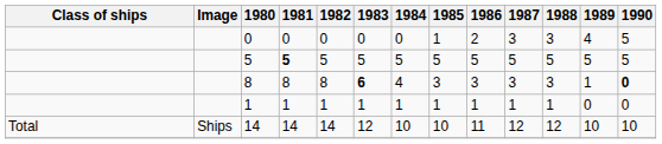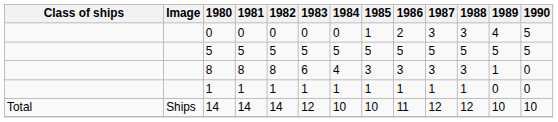row 3 | 1981: bold -> normal
row 4 | 1983: bold -> normal
row 4 | 1990: bold -> normal
